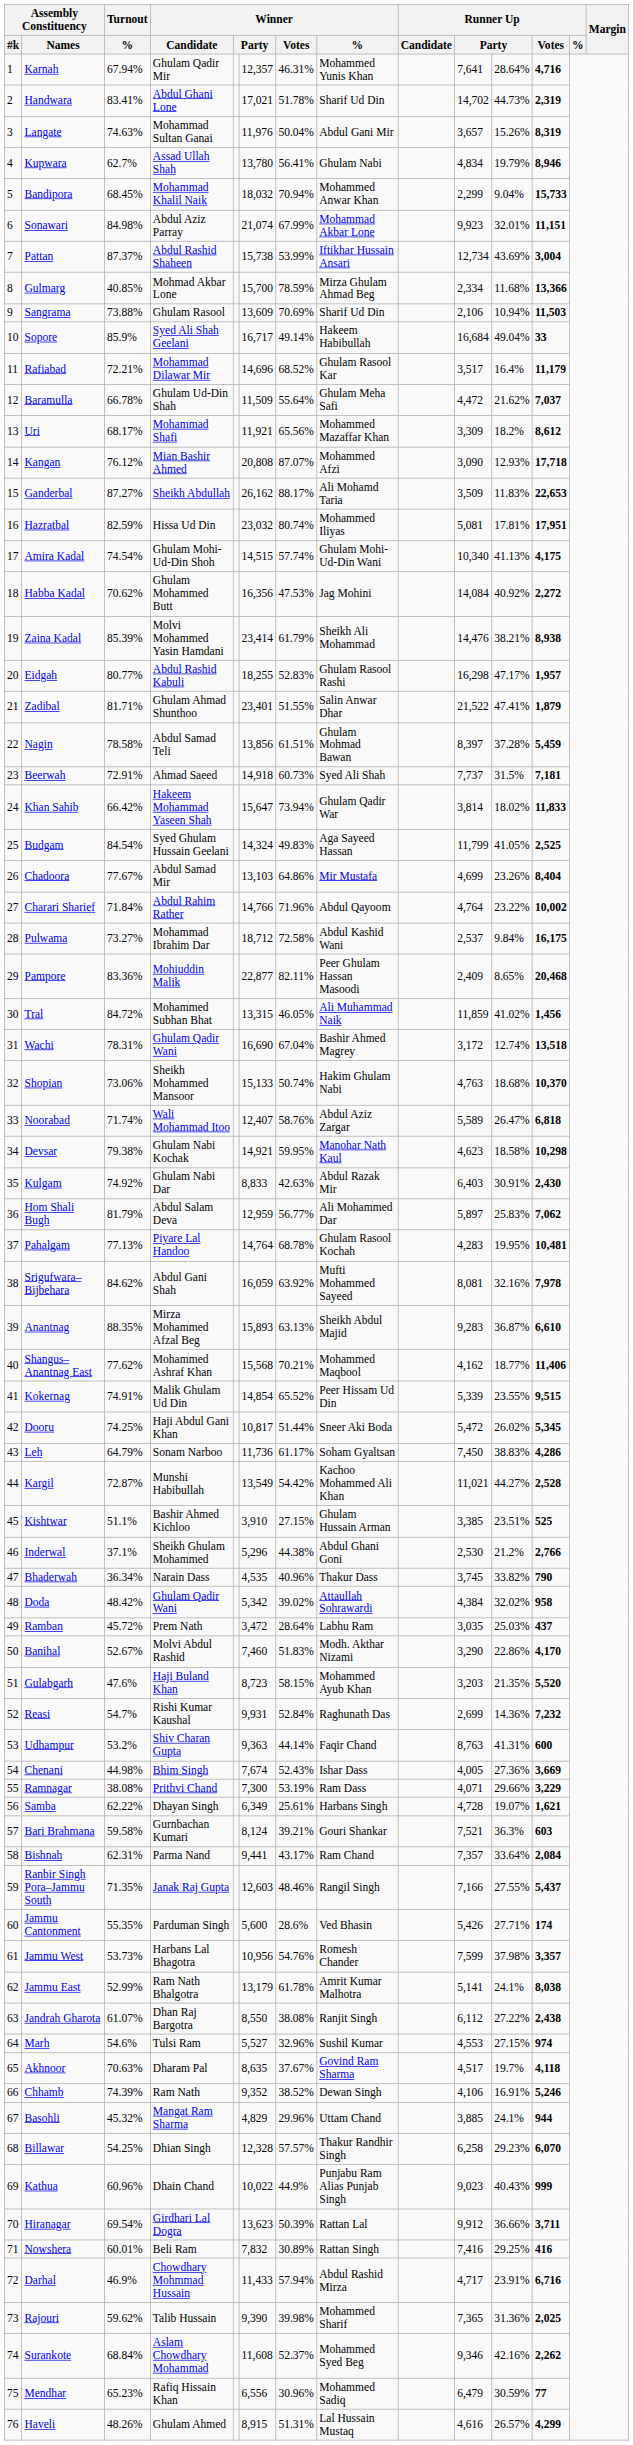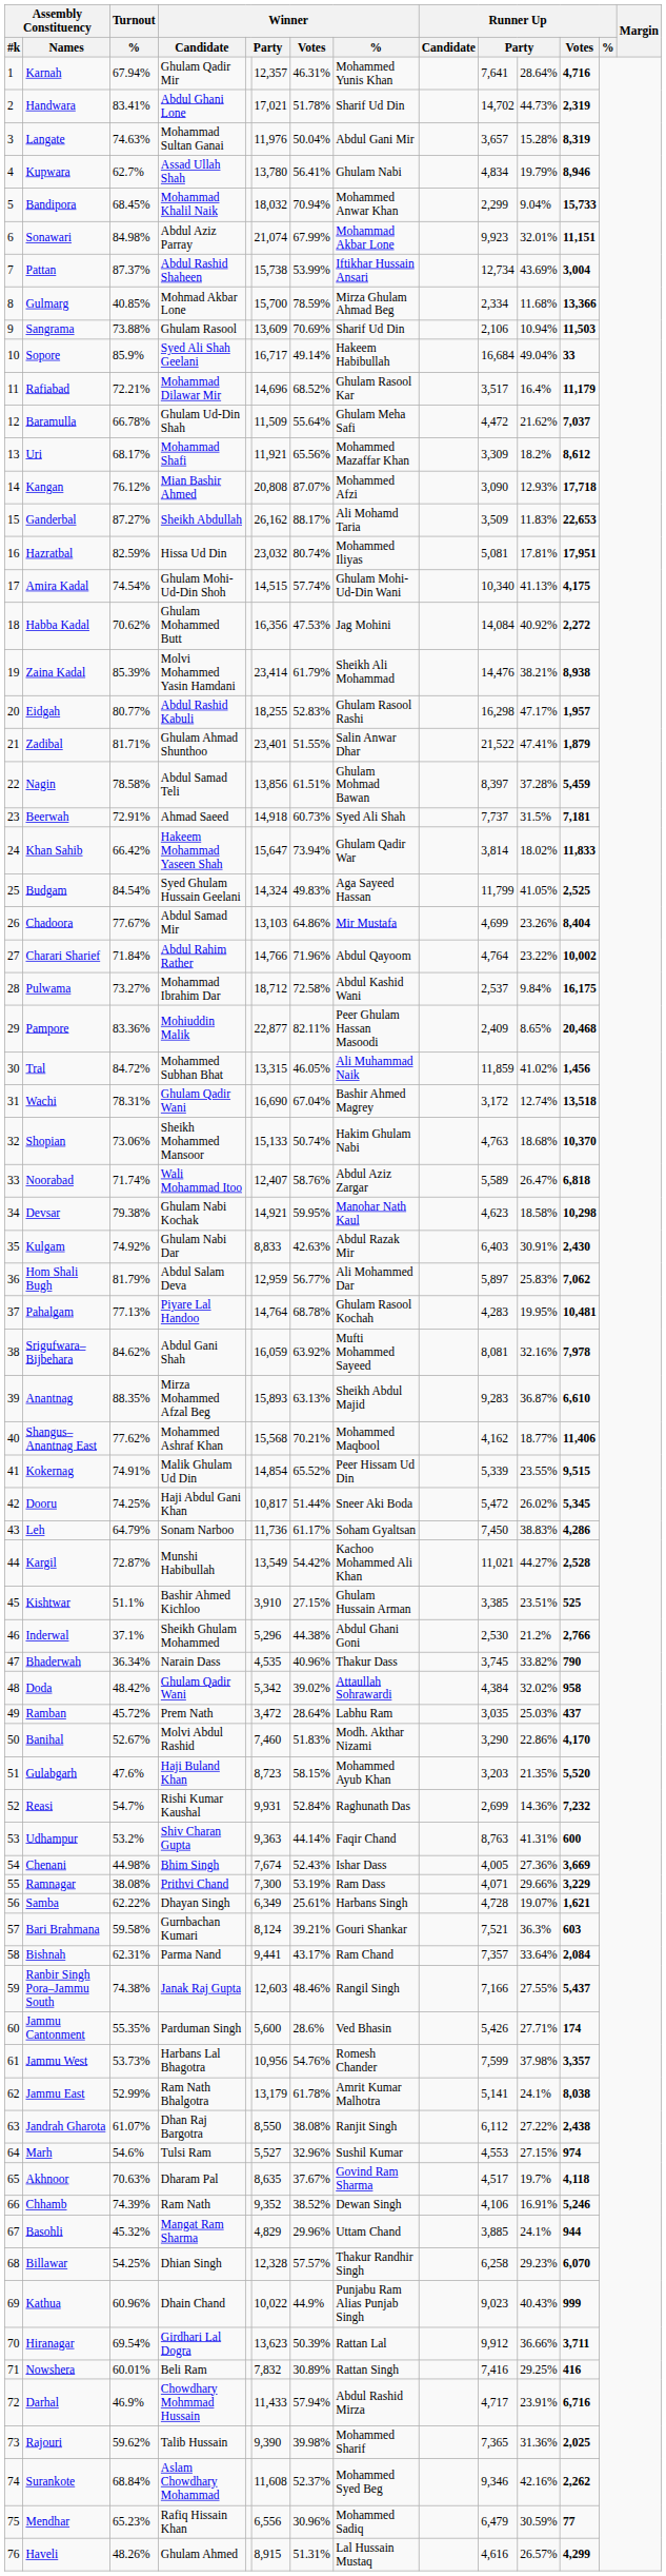Langate | column 11: 15.26% -> 15.28%
Ranbir Singh Pora–Jammu South | Turnout / %: 71.35% -> 74.38%
